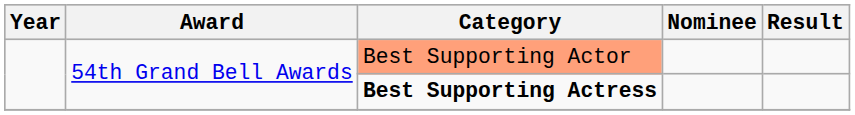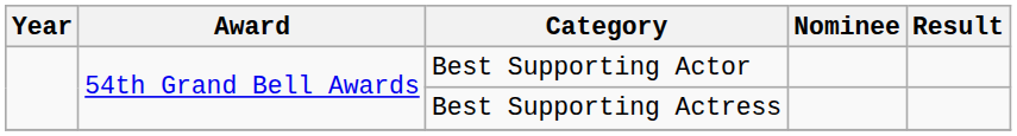Best Supporting Actor | Category: lightsalmon background -> no background
Best Supporting Actress | Category: bold -> normal
